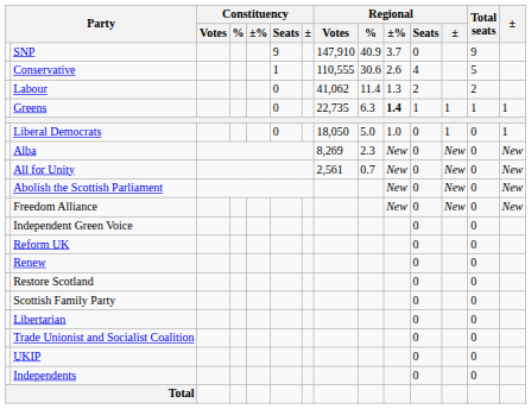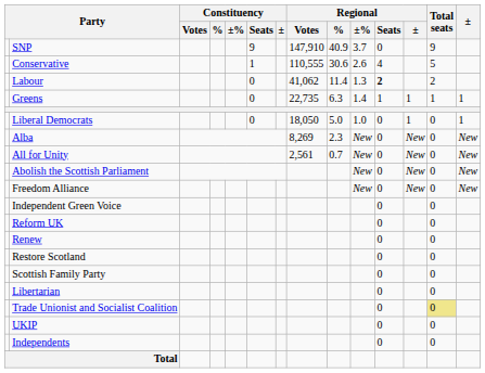Labour | Regional / Seats: normal -> bold
Greens | Regional / ±%: bold -> normal
Trade Unionist and Socialist Coalition | Total seats: no background -> khaki background
